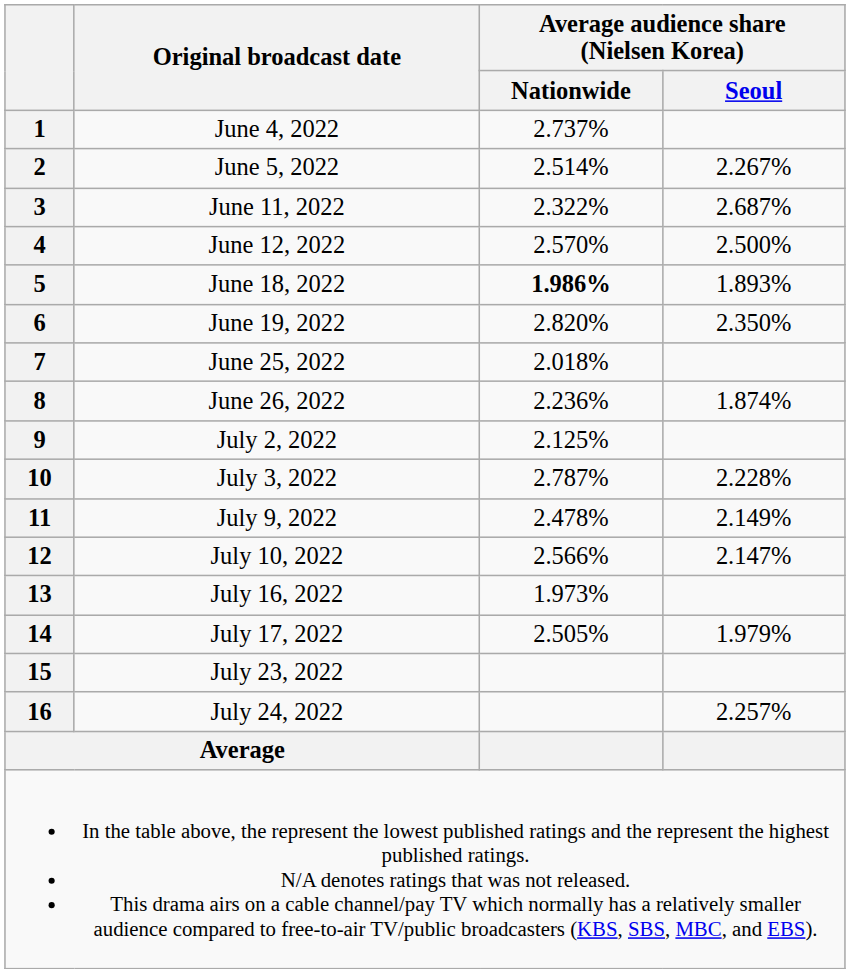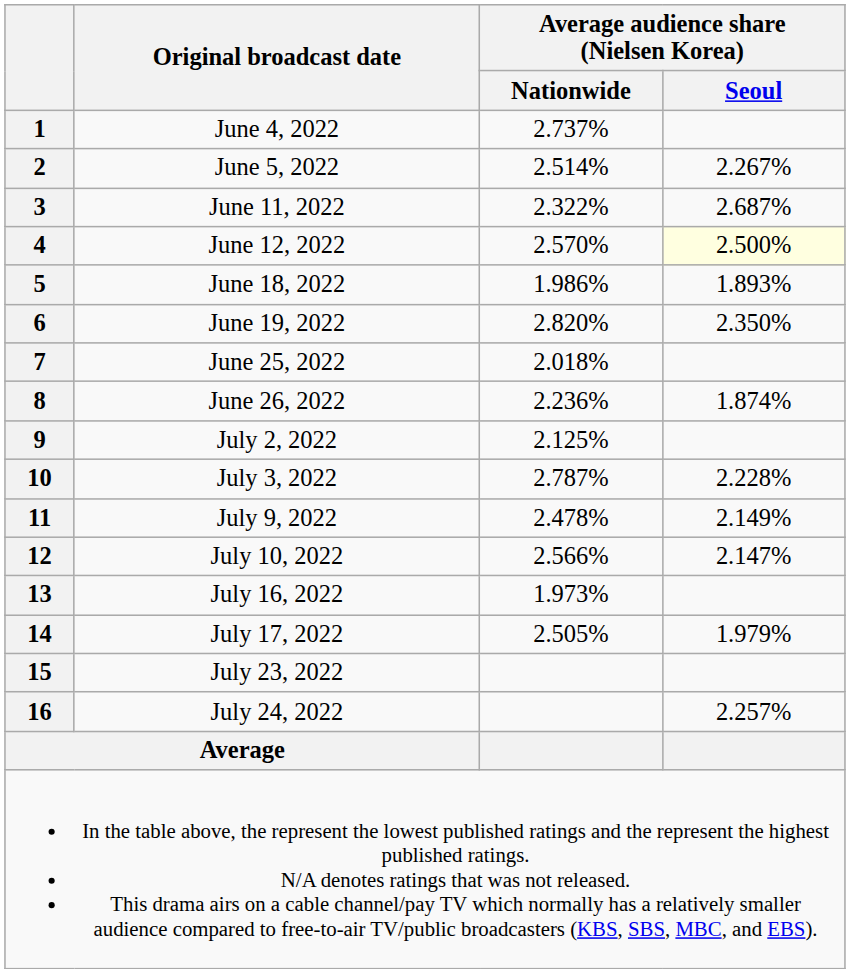4 | Average audience share (Nielsen Korea) / Seoul: no background -> lightyellow background
5 | Average audience share (Nielsen Korea) / Nationwide: bold -> normal
